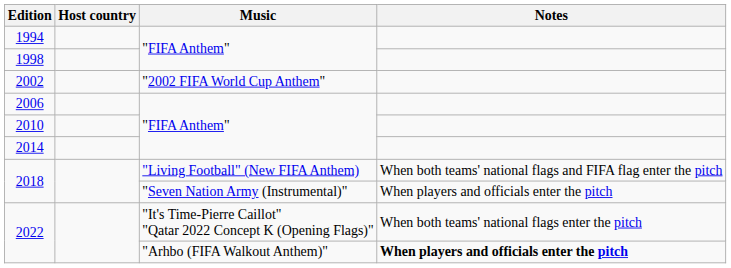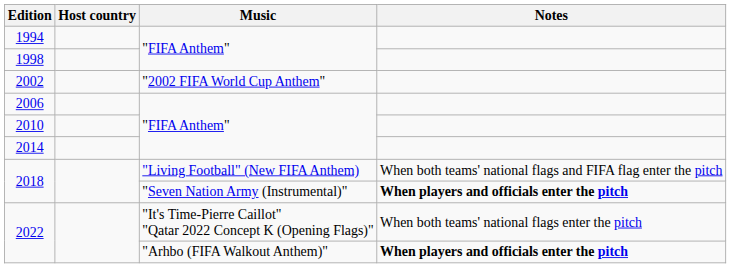2018 / "Seven Nation Army (Instrumental)" | Notes: normal -> bold
